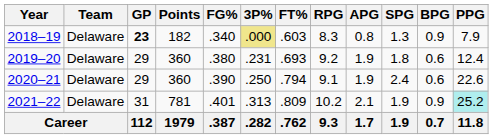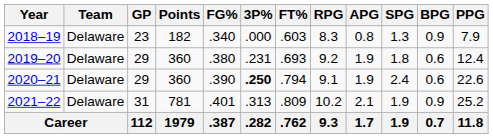2018–19 | GP: bold -> normal
2018–19 | 3P%: khaki background -> no background
2020–21 | 3P%: normal -> bold
2021–22 | PPG: paleturquoise background -> no background
